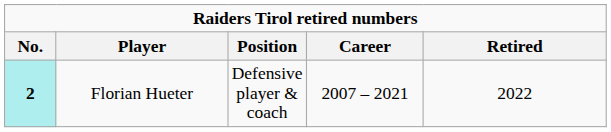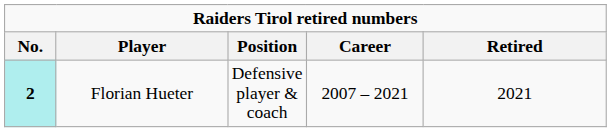Florian Hueter | Retired: 2022 -> 2021
